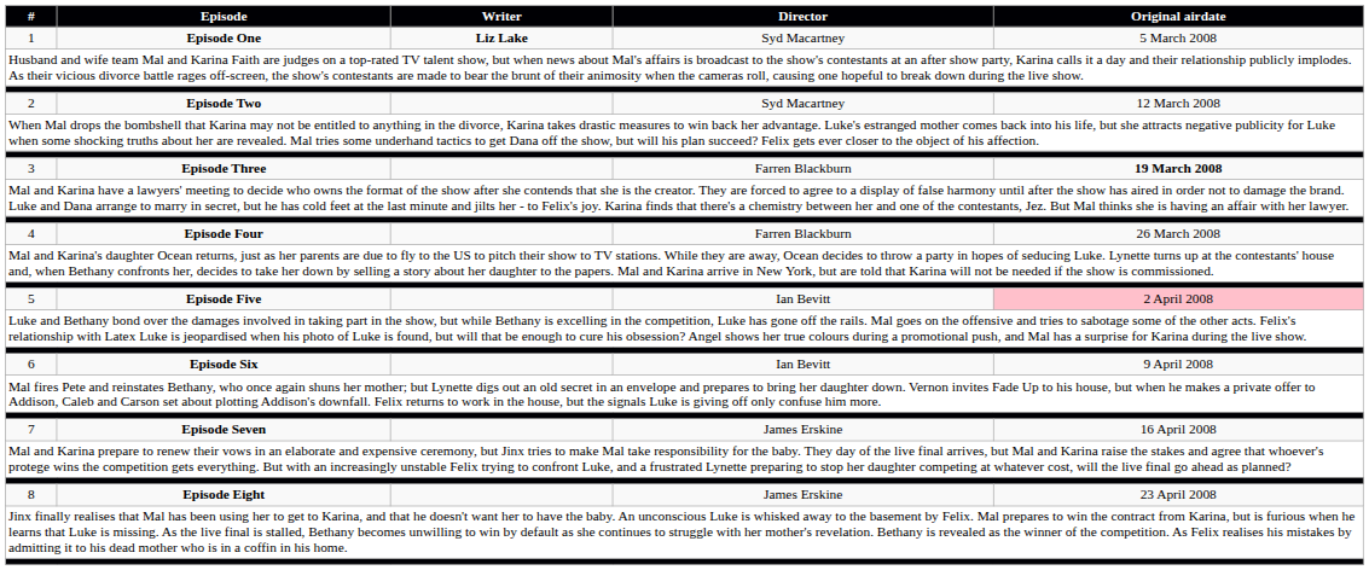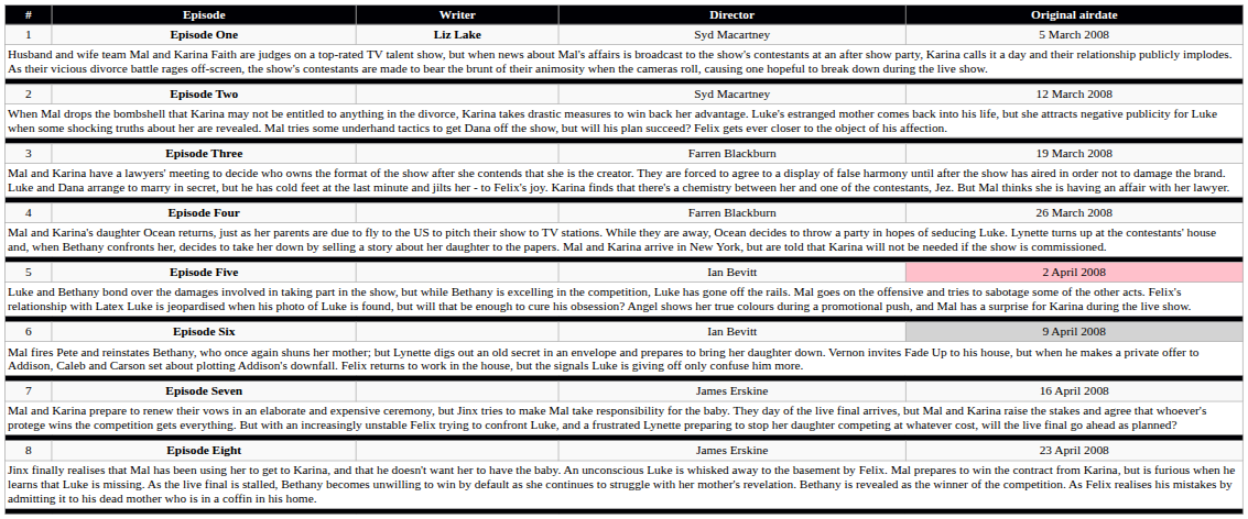3 | Original airdate: bold -> normal
6 | Original airdate: no background -> lightgrey background
